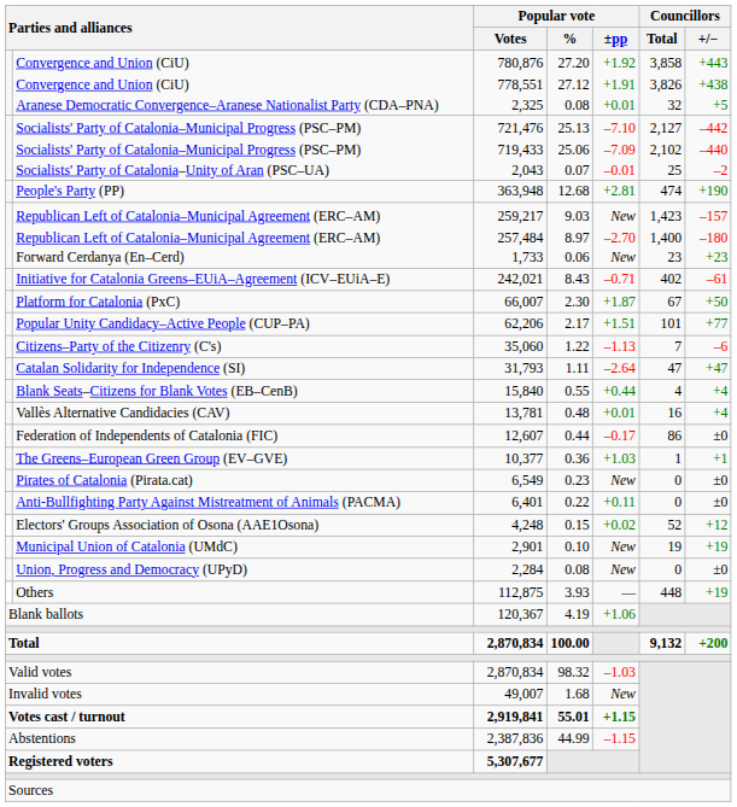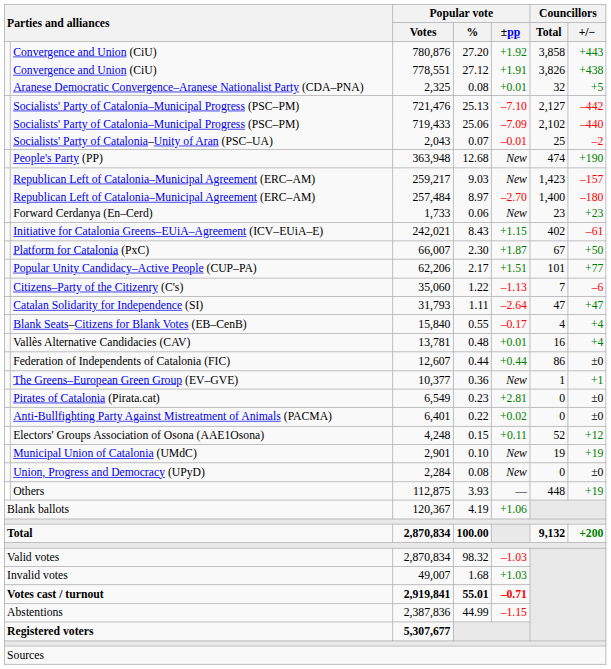363,948 | Popular vote / ±pp: +2.81 -> New
242,021 | Popular vote / ±pp: –0.71 -> +1.15
15,840 | Popular vote / ±pp: +0.44 -> –0.17
12,607 | Popular vote / ±pp: –0.17 -> +0.44
10,377 | Popular vote / ±pp: +1.03 -> New
6,549 | Popular vote / ±pp: New -> +2.81
6,401 | Popular vote / ±pp: +0.11 -> +0.02
4,248 | Popular vote / ±pp: +0.02 -> +0.11
49,007 | Popular vote / ±pp: New -> +1.03
2,919,841 | Popular vote / ±pp: +1.15 -> –0.71
